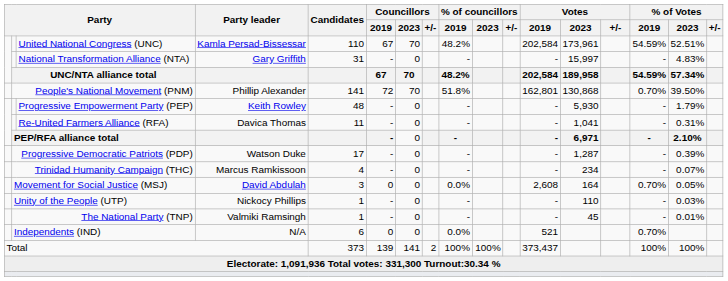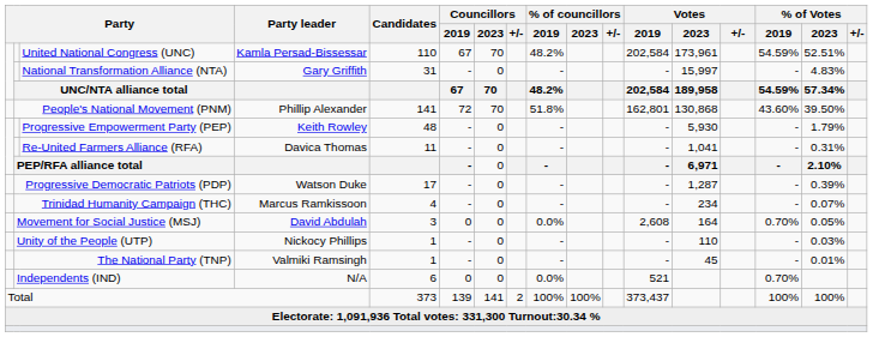People's National Movement (PNM) | % of Votes / 2019: 0.70% -> 43.60%
